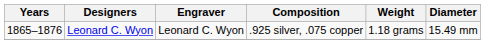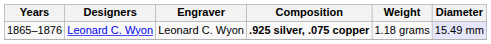row 2 | Composition: normal -> bold
row 2 | Diameter: no background -> lavender background
